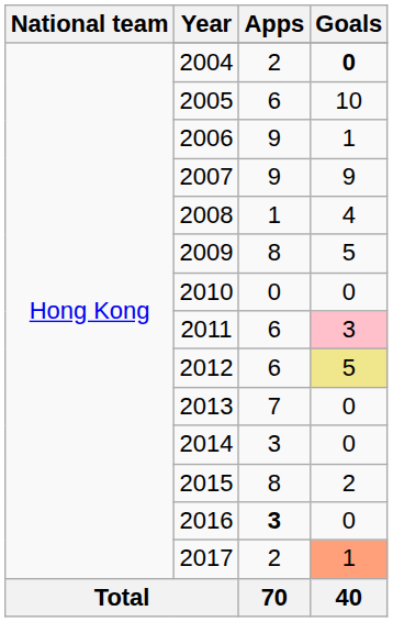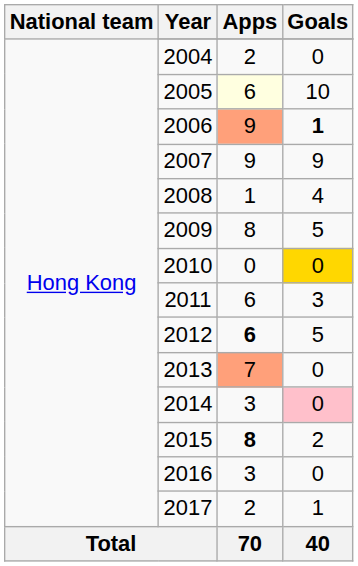2004 | Goals: bold -> normal
2005 | Apps: no background -> lightyellow background
2006 | Apps: no background -> lightsalmon background
2006 | Goals: normal -> bold
2010 | Goals: no background -> gold background
2011 | Goals: pink background -> no background
2012 | Apps: normal -> bold
2012 | Goals: khaki background -> no background
2013 | Apps: no background -> lightsalmon background
2014 | Goals: no background -> pink background
2015 | Apps: normal -> bold
2016 | Apps: bold -> normal
2017 | Goals: lightsalmon background -> no background
